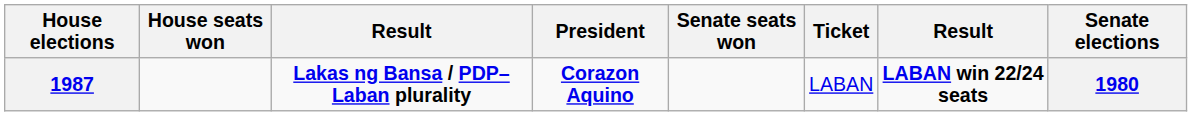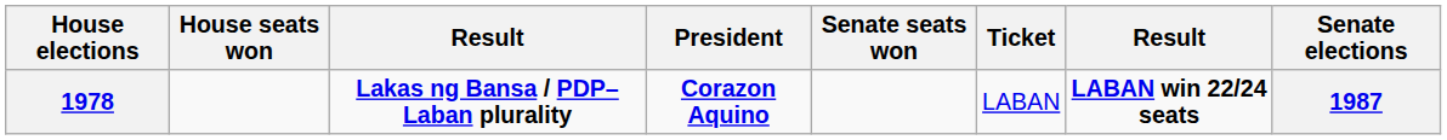Lakas ng Bansa / PDP–Laban plurality | House elections: 1987 -> 1978
Lakas ng Bansa / PDP–Laban plurality | Senate elections: 1980 -> 1987
